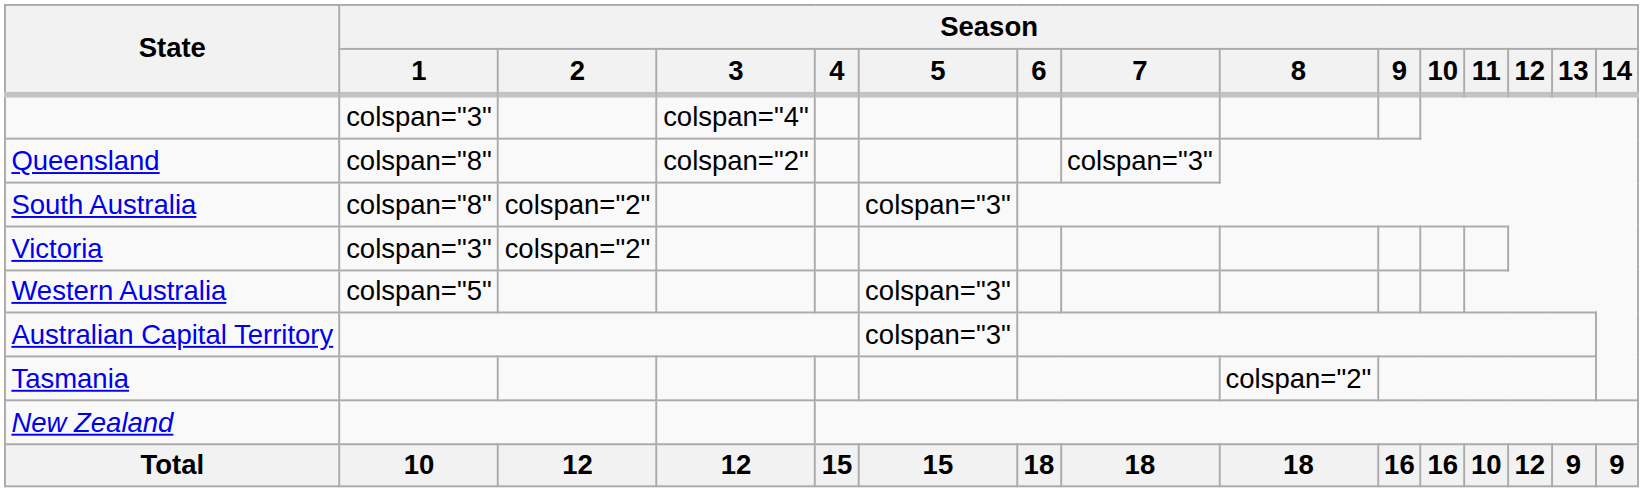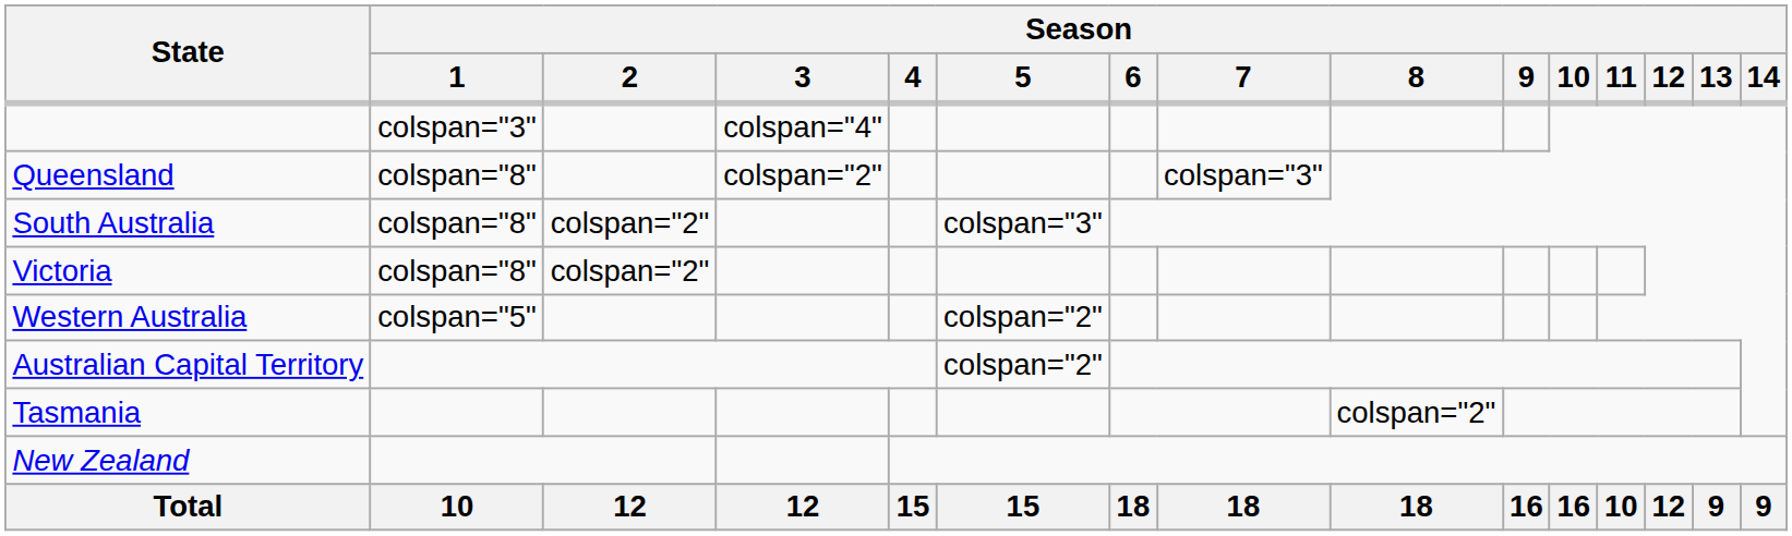Victoria | Season / 1: colspan="3" -> colspan="8"
Western Australia | Season / 5: colspan="3" -> colspan="2"
Australian Capital Territory | Season / 5: colspan="3" -> colspan="2"
